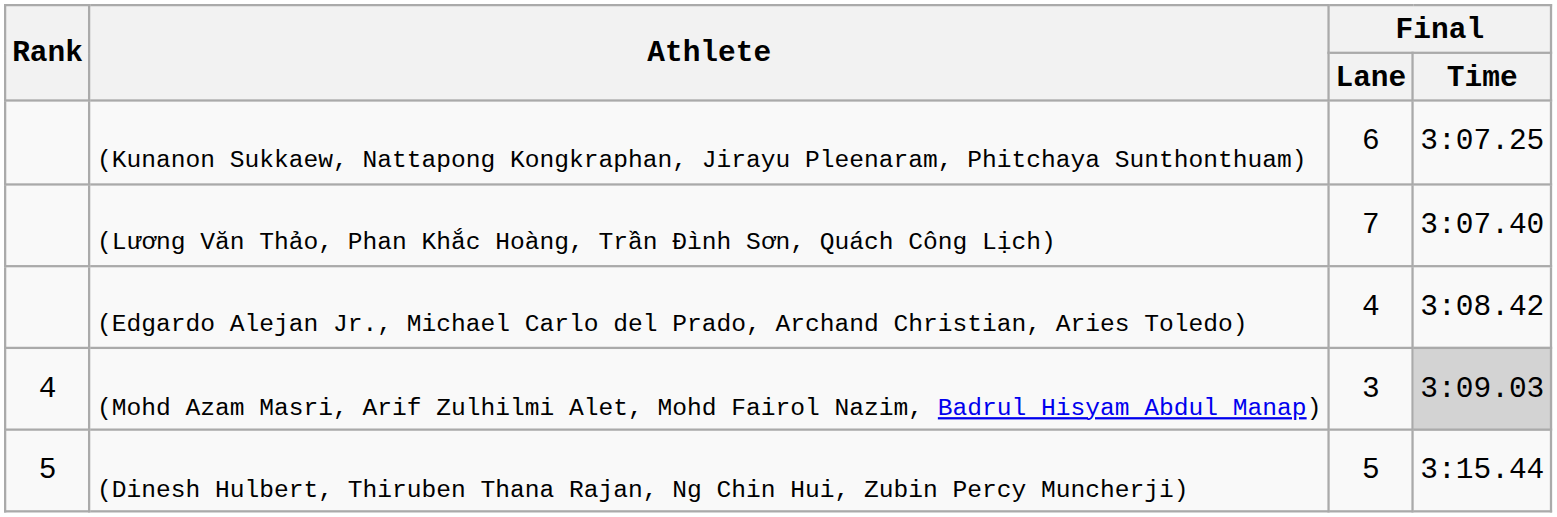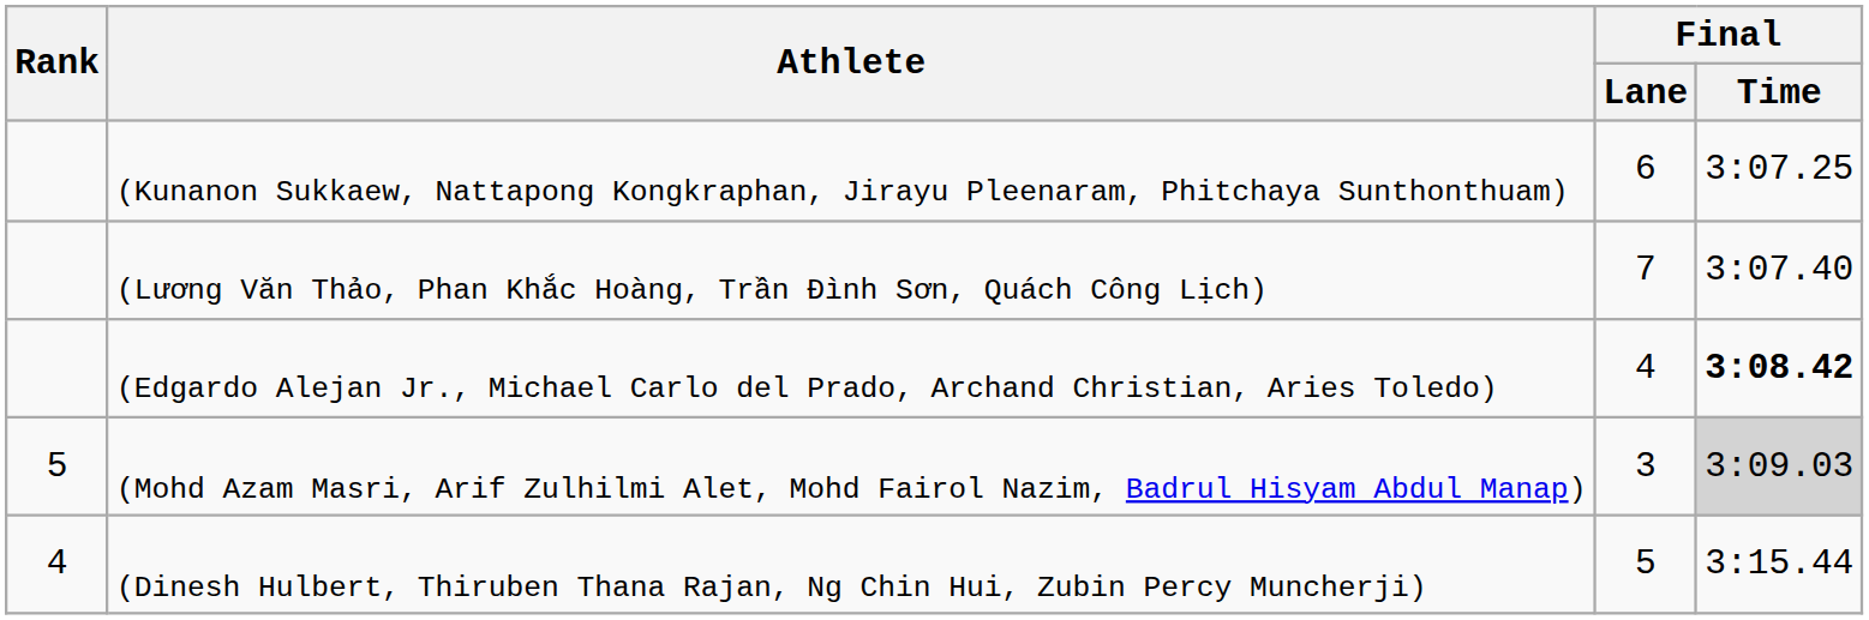row 5 | Final / Time: normal -> bold
row 6 | Rank: 4 -> 5
row 7 | Rank: 5 -> 4
